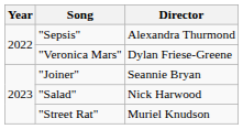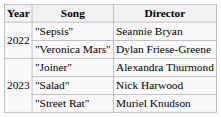"Sepsis" | Director: Alexandra Thurmond -> Seannie Bryan
"Joiner" | Director: Seannie Bryan -> Alexandra Thurmond
